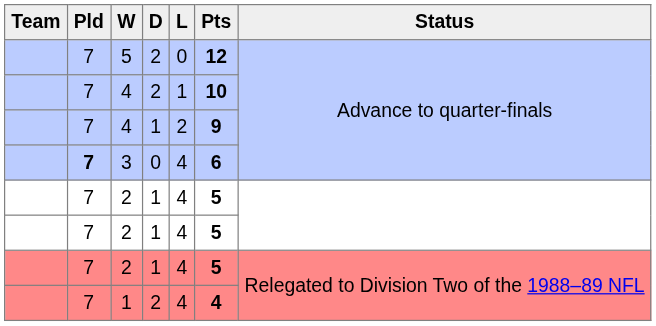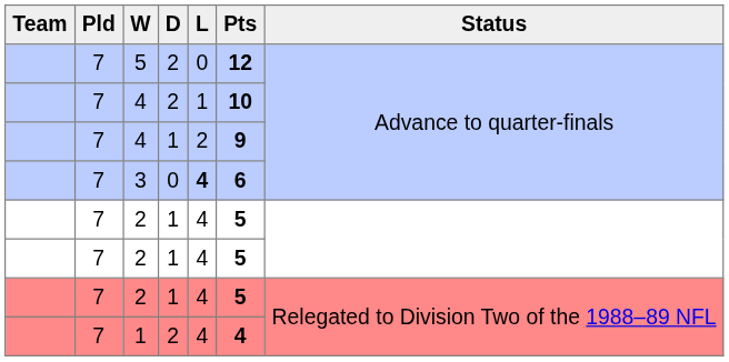3 | Pld: bold -> normal
3 | L: normal -> bold
